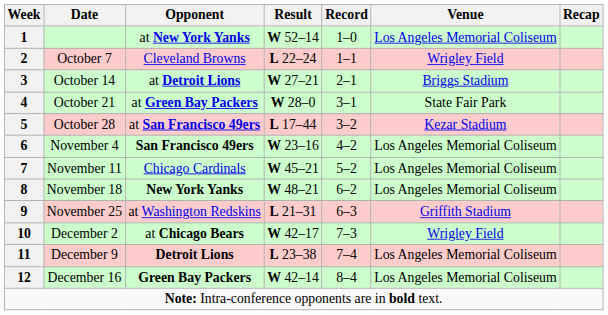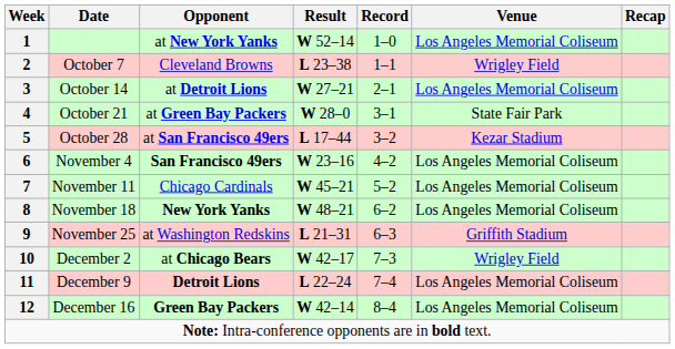2 | Result: L 22–24 -> L 23–38
3 | Venue: Briggs Stadium -> Los Angeles Memorial Coliseum
11 | Result: L 23–38 -> L 22–24
